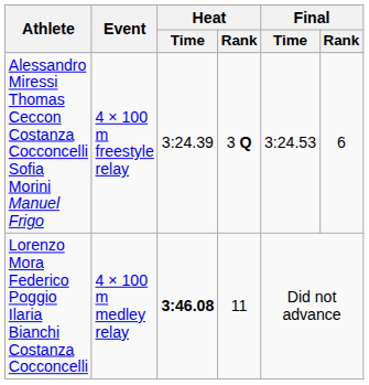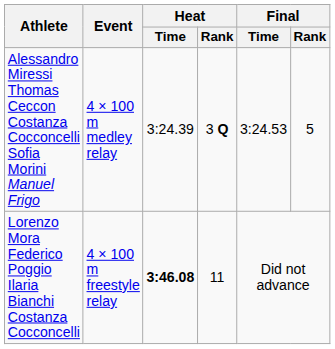row 3 | Event: 4 × 100 m freestyle relay -> 4 × 100 m medley relay
row 3 | Final / Rank: 6 -> 5
row 4 | Event: 4 × 100 m medley relay -> 4 × 100 m freestyle relay
